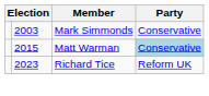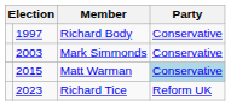+ row: 1997 | Richard Body | Conservative
